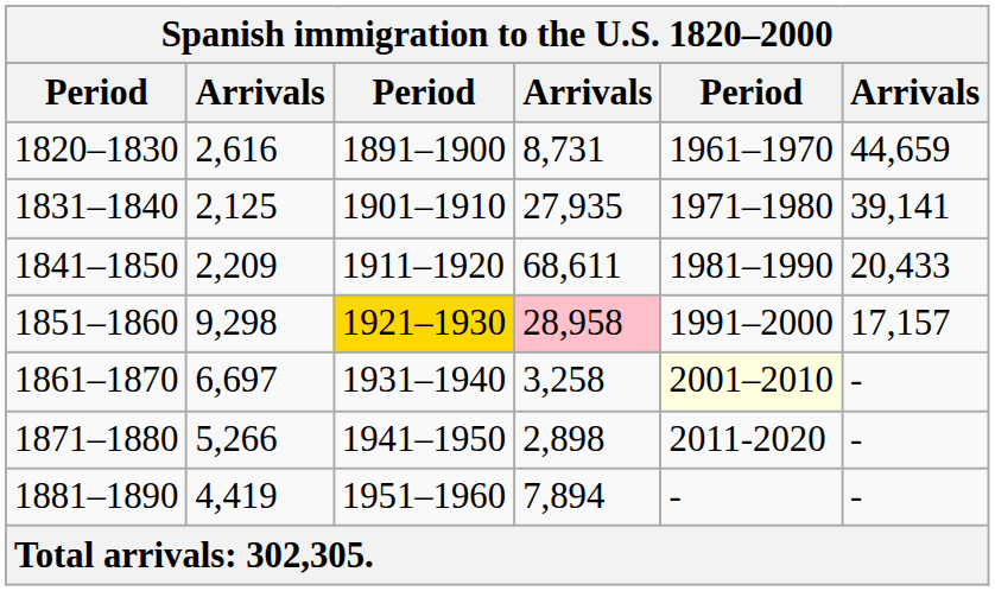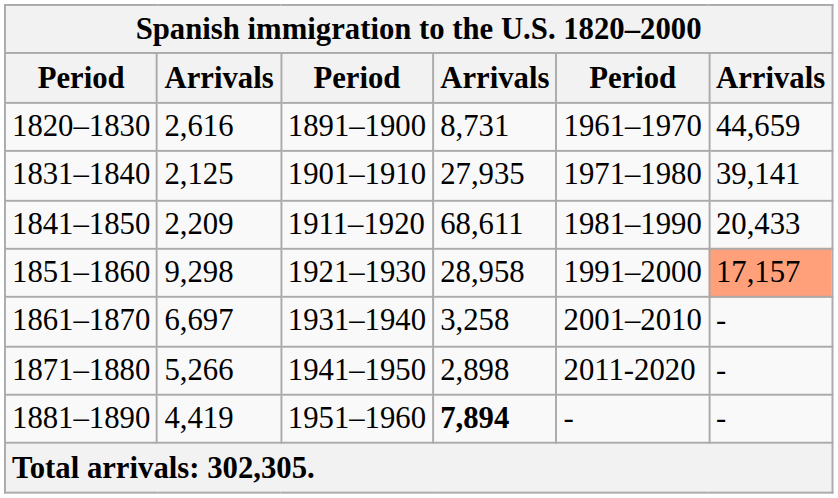1851–1860 | column 3: gold background -> no background
1851–1860 | column 4: pink background -> no background
1851–1860 | column 6: no background -> lightsalmon background
1861–1870 | column 5: lightyellow background -> no background
1881–1890 | column 4: normal -> bold
